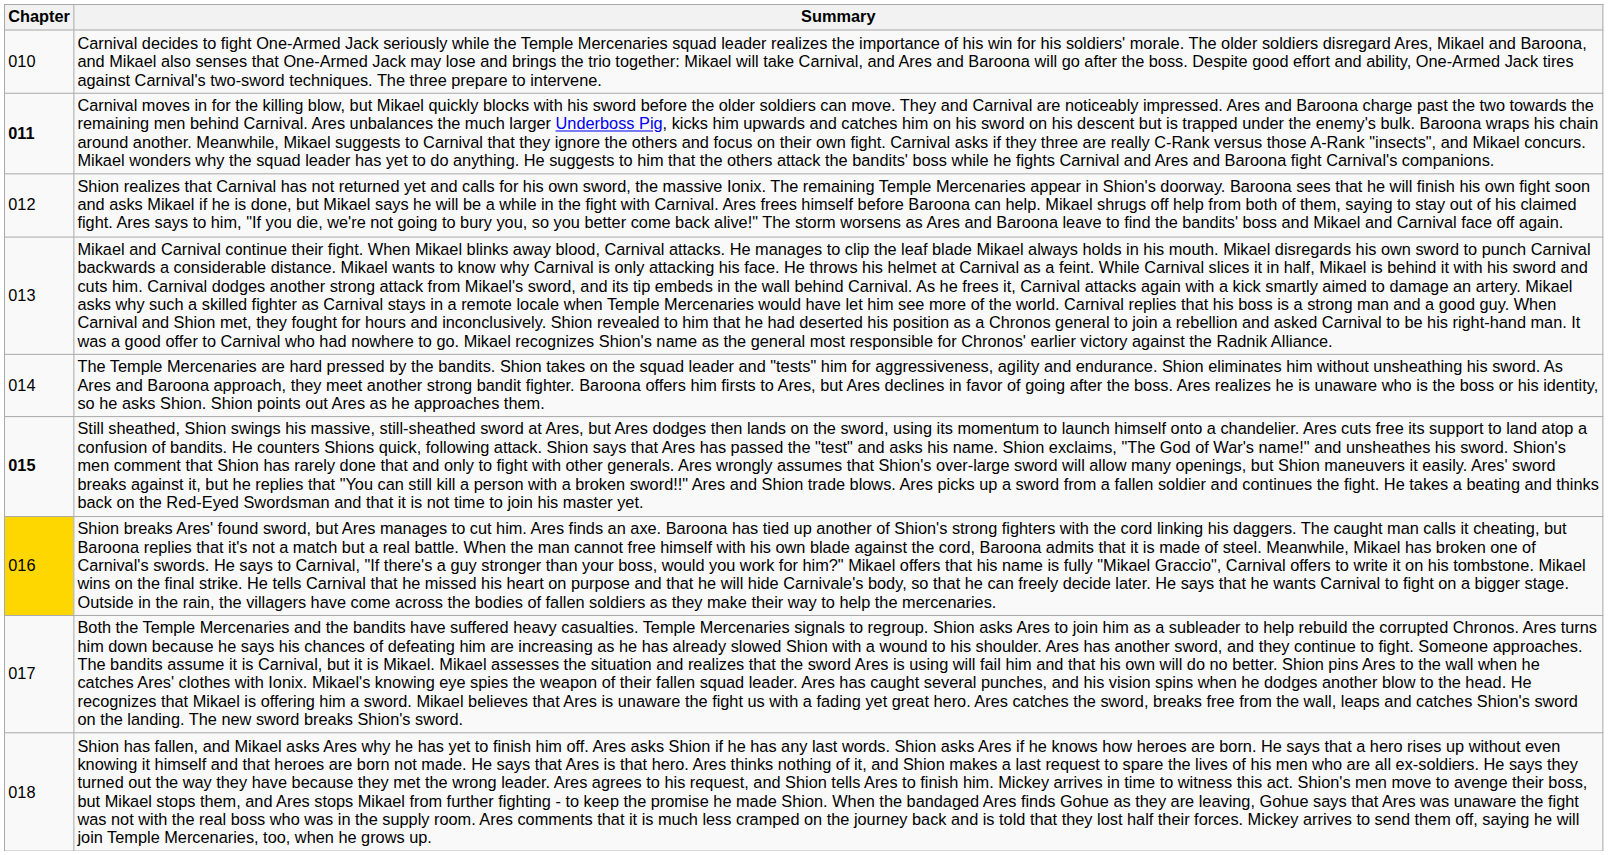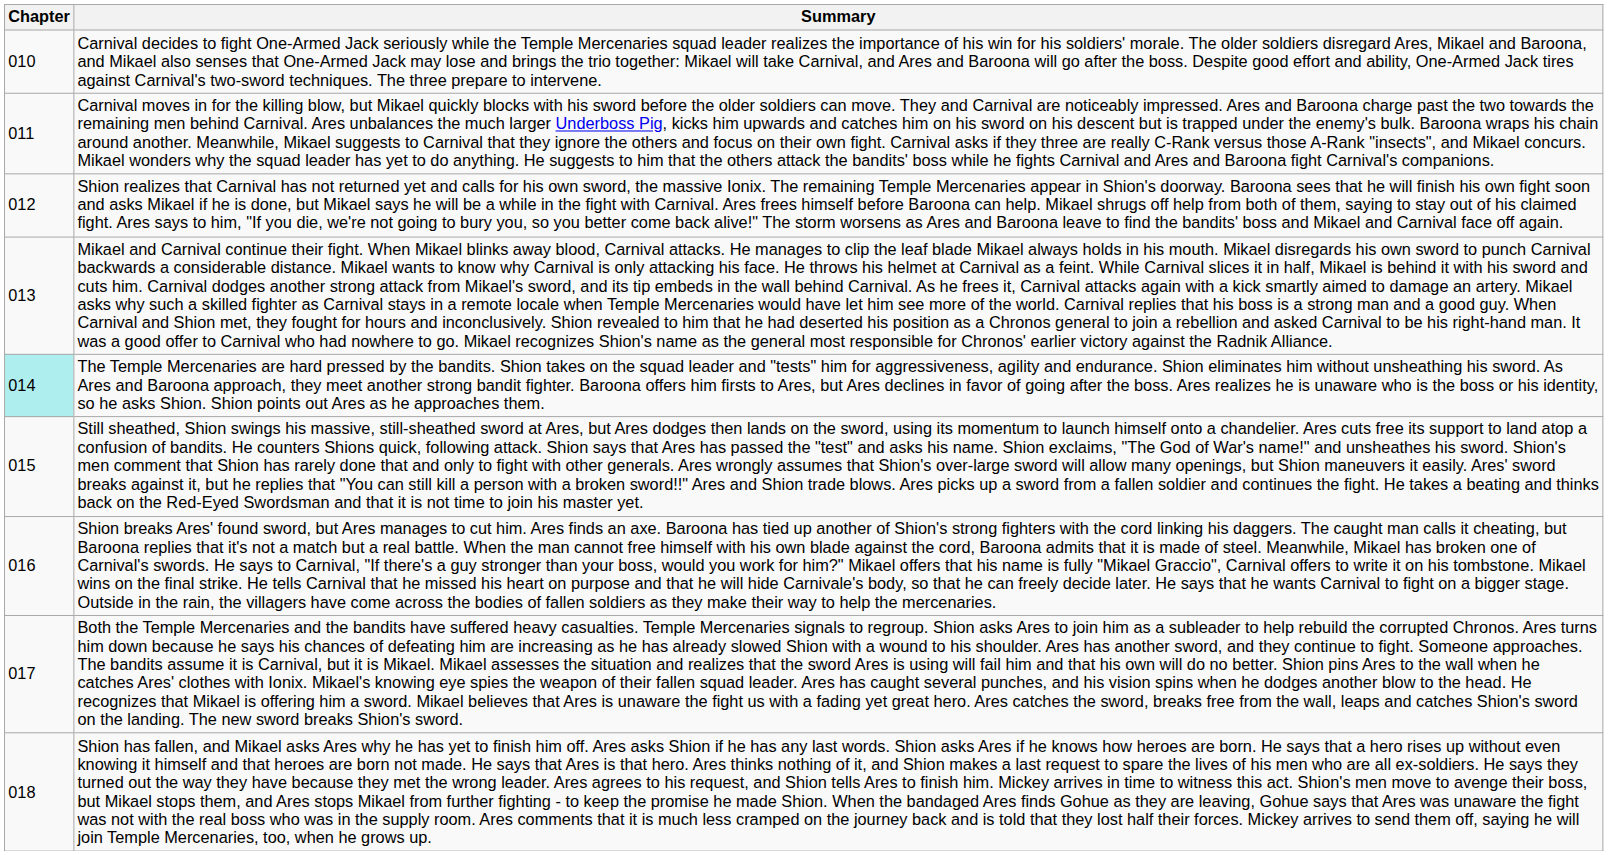row 3 | Chapter: bold -> normal
row 6 | Chapter: no background -> paleturquoise background
row 7 | Chapter: bold -> normal
row 8 | Chapter: gold background -> no background
